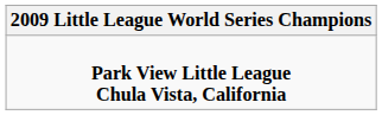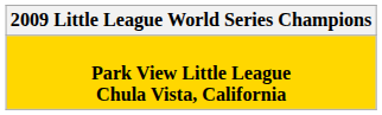row 2 | column 1: no background -> gold background
